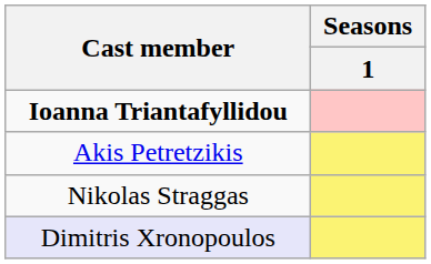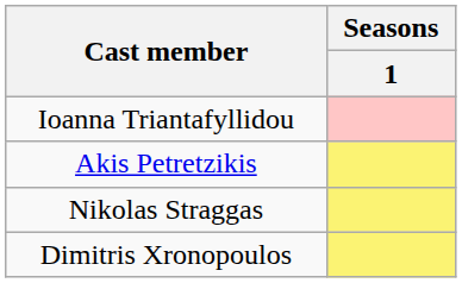Ioanna Triantafyllidou | Cast member: bold -> normal
Dimitris Xronopoulos | Cast member: lavender background -> no background
